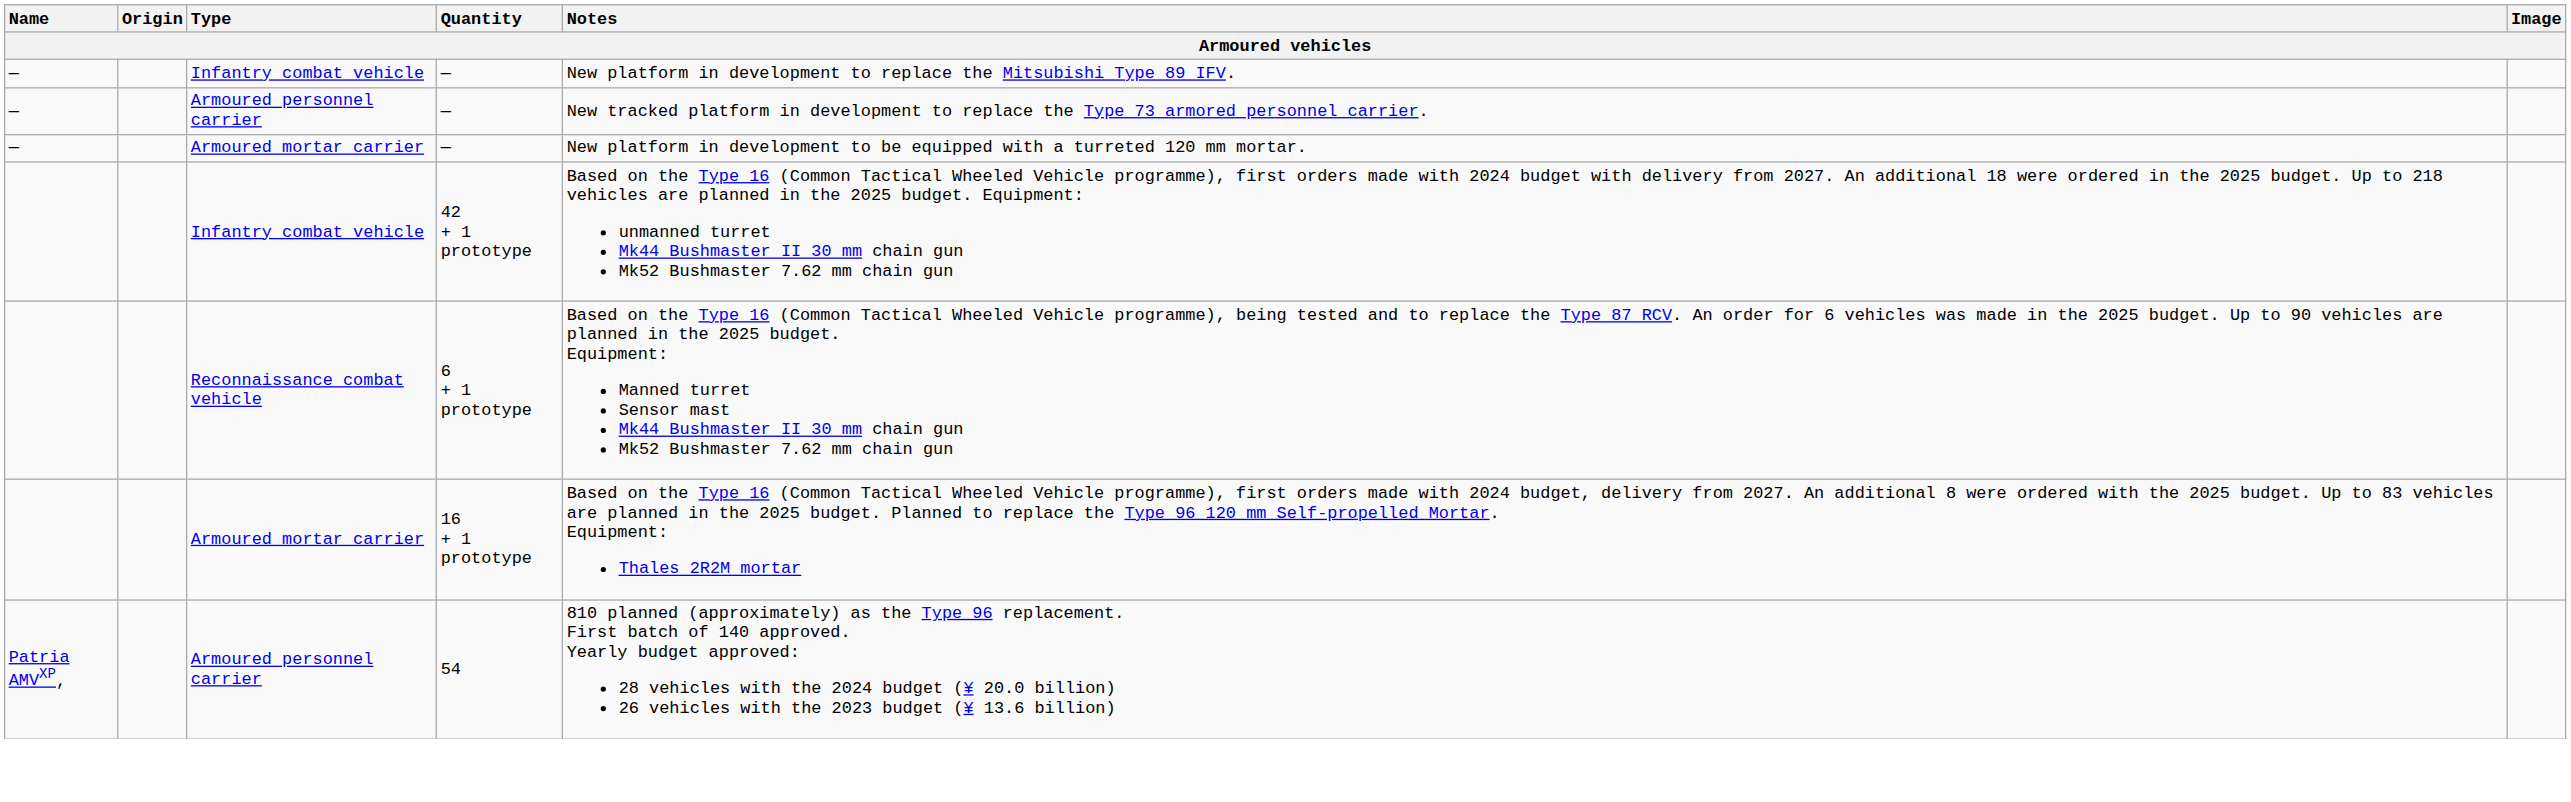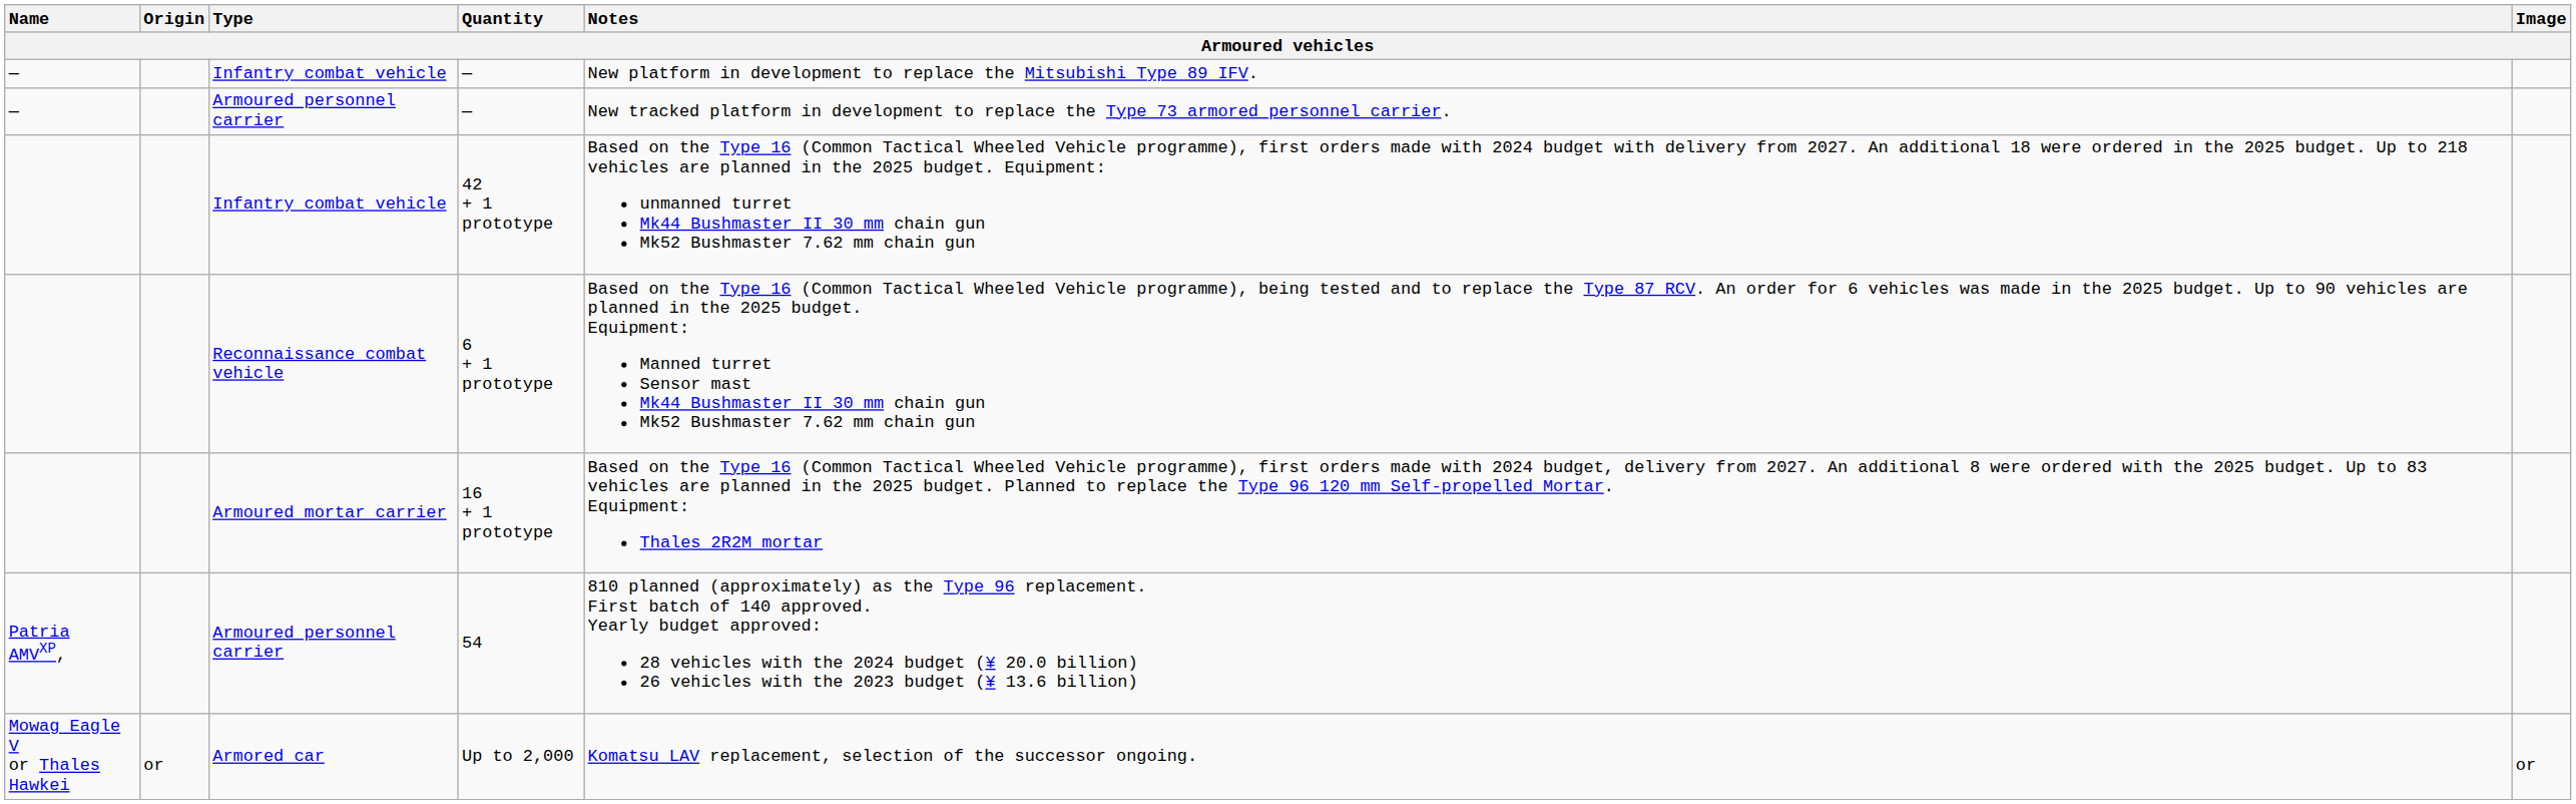- row: — | Armoured mortar carrier | — | New platform in development to be equipped with a turreted 120 mm mortar.
+ row: Mowag Eagle V or Thales Hawkei | or | Armored car | Up to 2,000 | Komatsu LAV replacement, selection of the successor ongoing. | or
